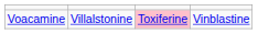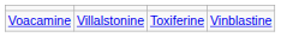Voacamine | column 3: pink background -> no background
